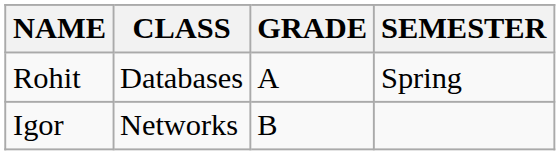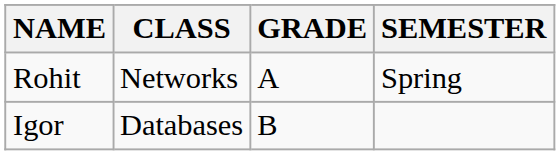Rohit | CLASS: Databases -> Networks
Igor | CLASS: Networks -> Databases
